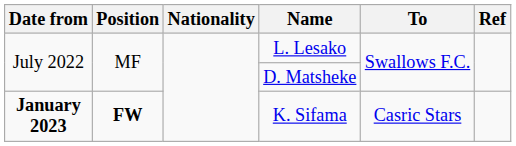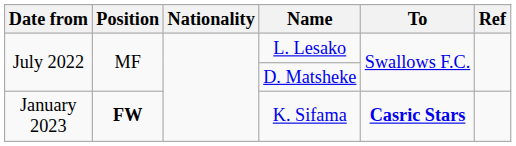K. Sifama | Date from: bold -> normal
K. Sifama | To: normal -> bold
